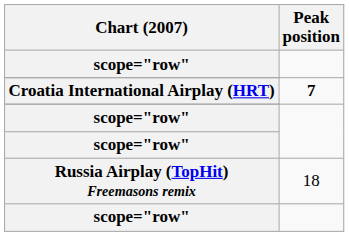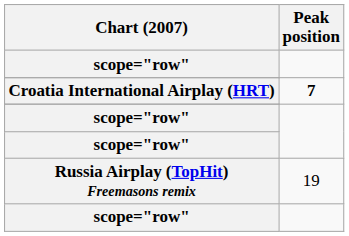Russia Airplay (TopHit) Freemasons remix | Peak position: 18 -> 19
